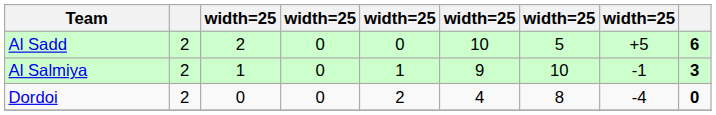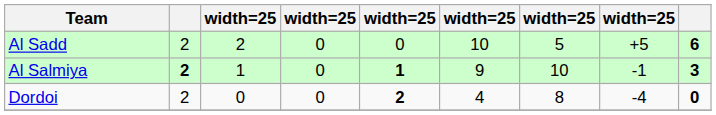Al Salmiya | column 2: normal -> bold
Al Salmiya | column 5: normal -> bold
Dordoi | column 5: normal -> bold
